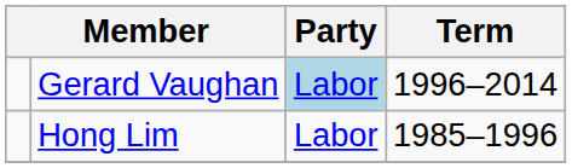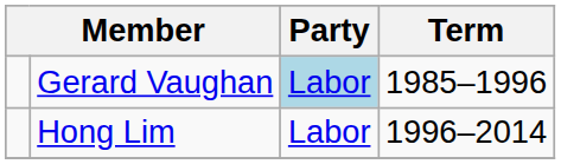Gerard Vaughan | Term: 1996–2014 -> 1985–1996
Hong Lim | Term: 1985–1996 -> 1996–2014
